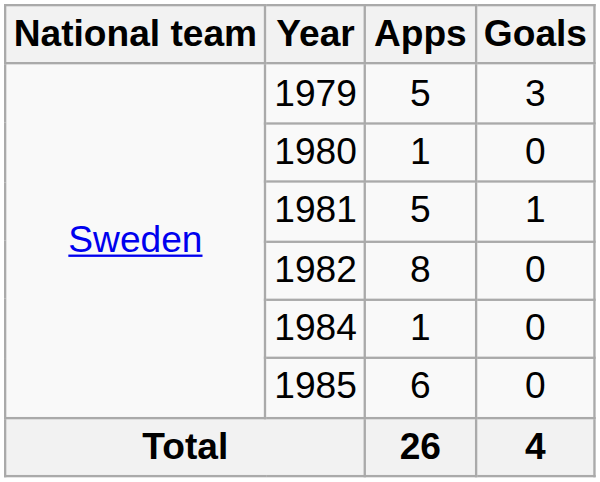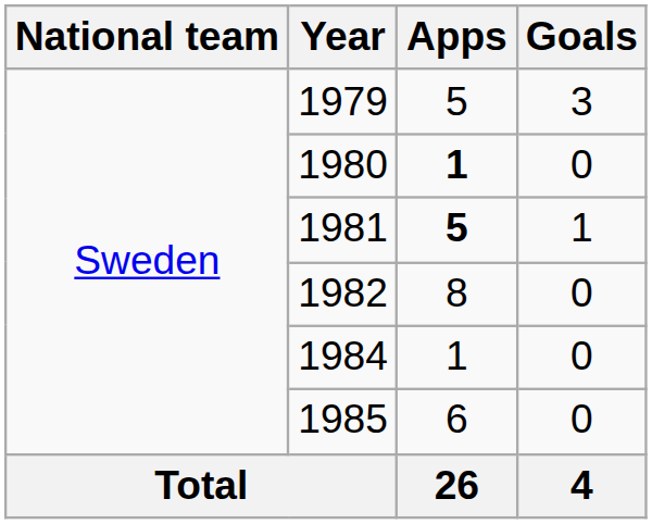1980 | Apps: normal -> bold
1981 | Apps: normal -> bold
